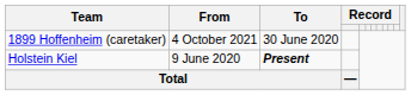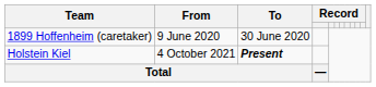1899 Hoffenheim (caretaker) | From: 4 October 2021 -> 9 June 2020
Holstein Kiel | From: 9 June 2020 -> 4 October 2021
